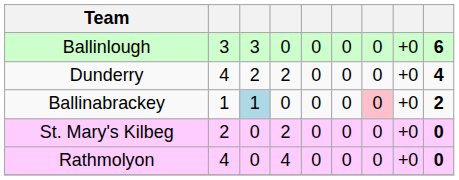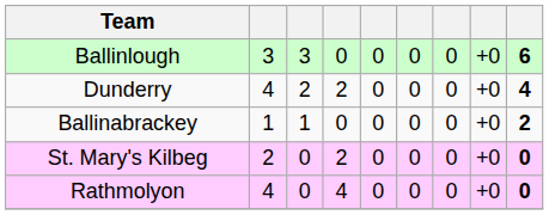Ballinabrackey | column 3: lightblue background -> no background
Ballinabrackey | column 7: pink background -> no background
